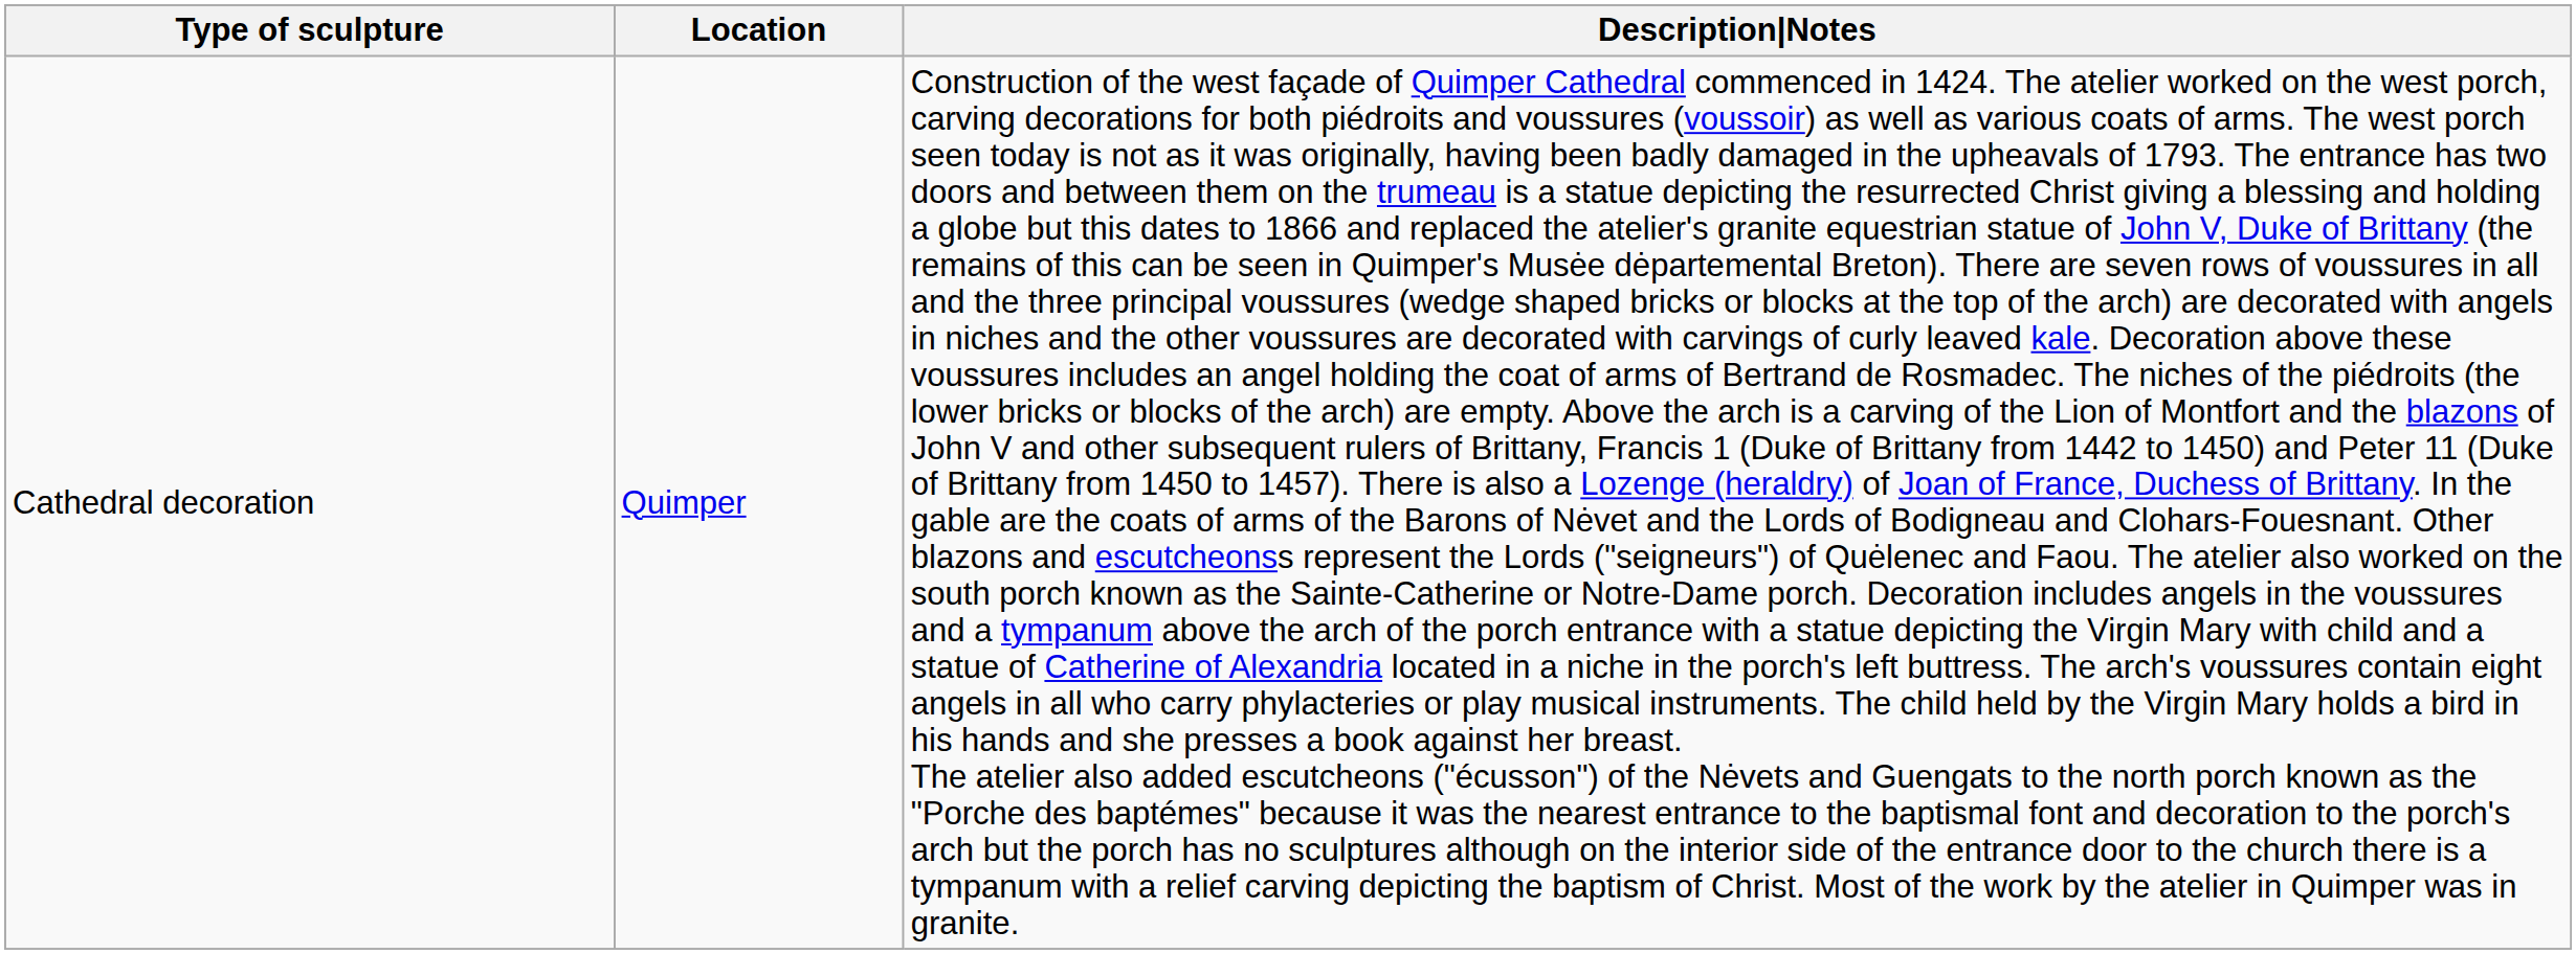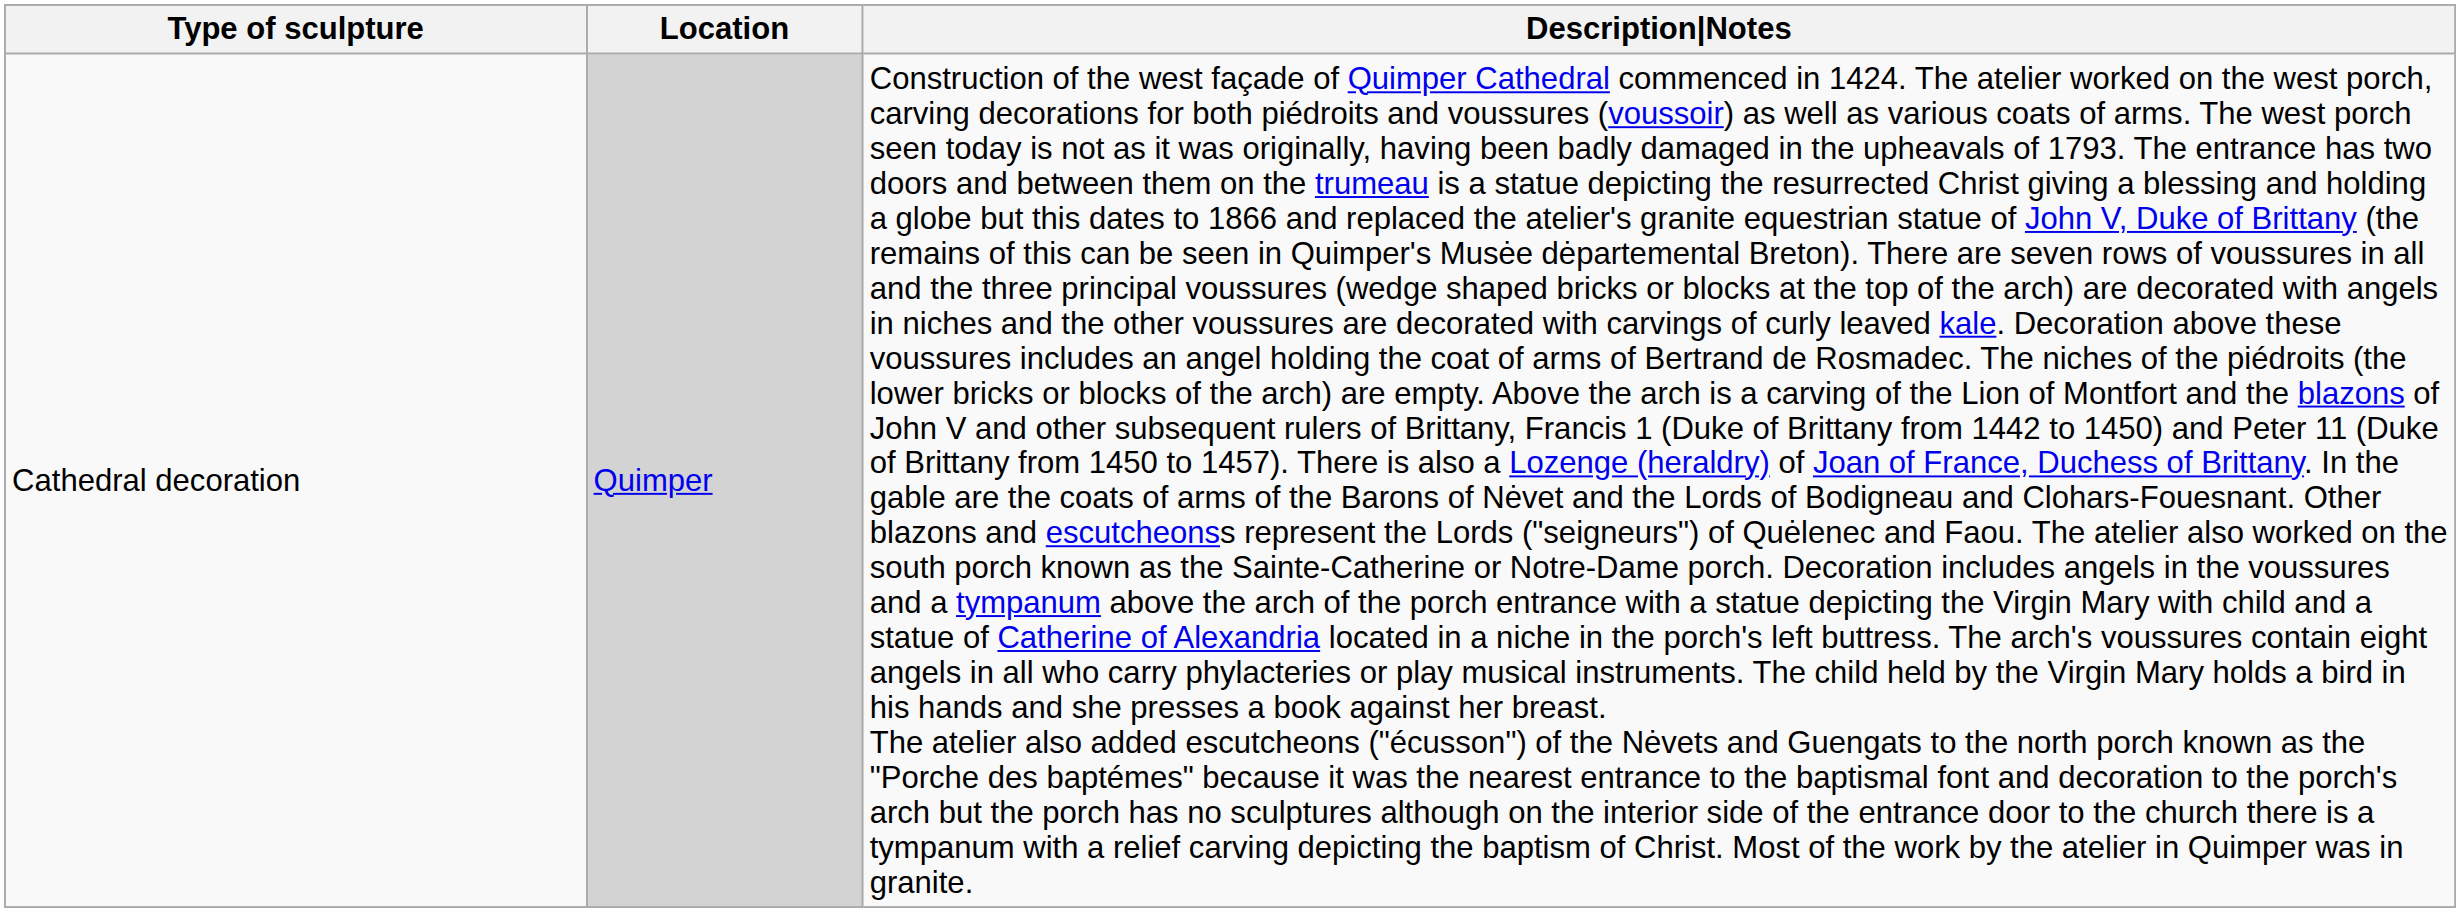row 2 | Location: no background -> lightgrey background
